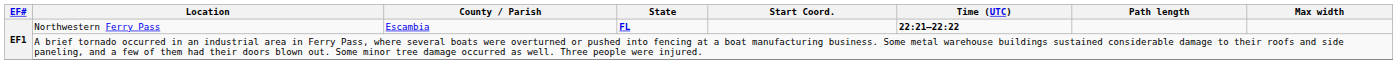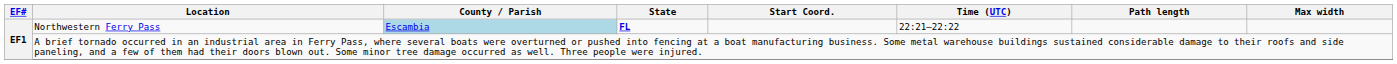Northwestern Ferry Pass | County / Parish: no background -> lightblue background
Northwestern Ferry Pass | Time (UTC): bold -> normal
